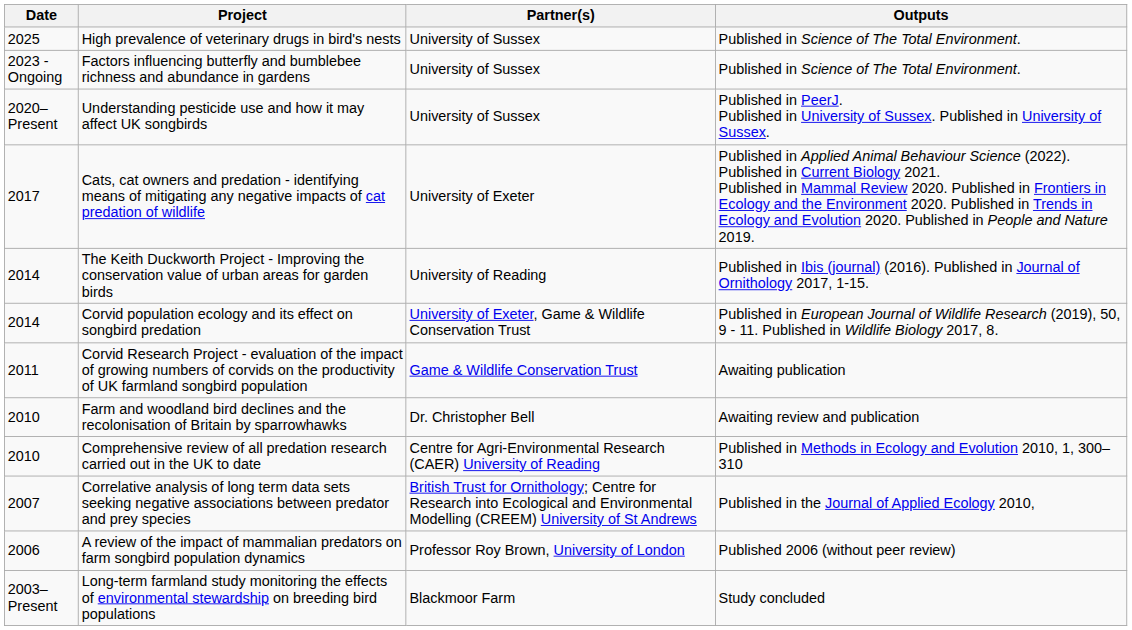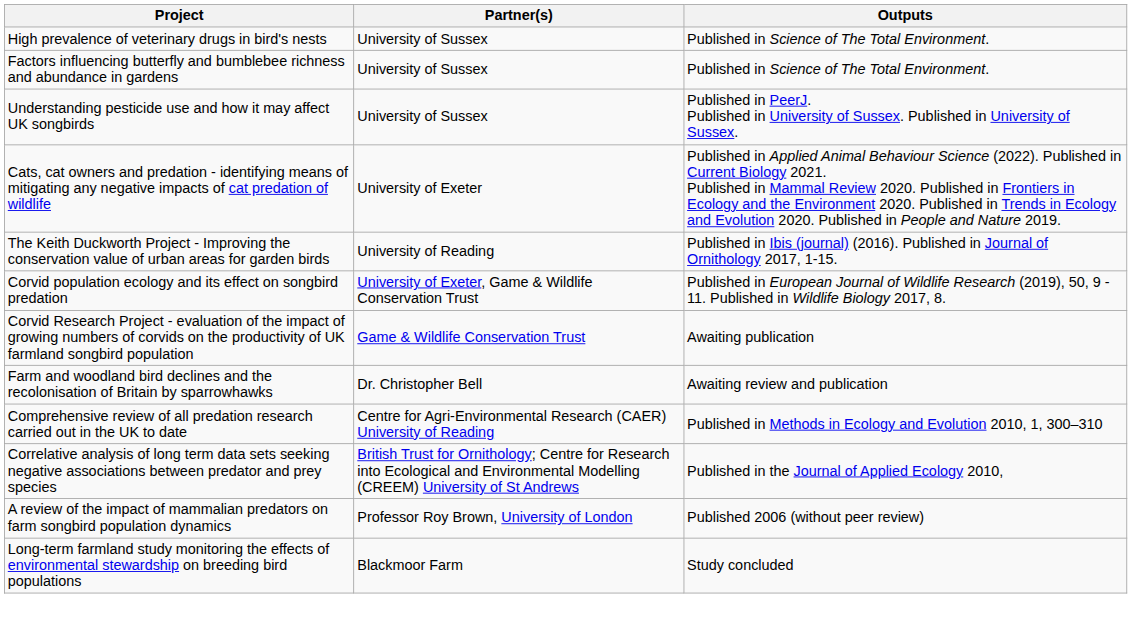- column: Date | 2025 | 2023 - Ongoing | 2020–Present | 2017 | 2014 | 2014 | 2011 | 2010 | 2010 | 2007 | 2006 | 2003–Present
